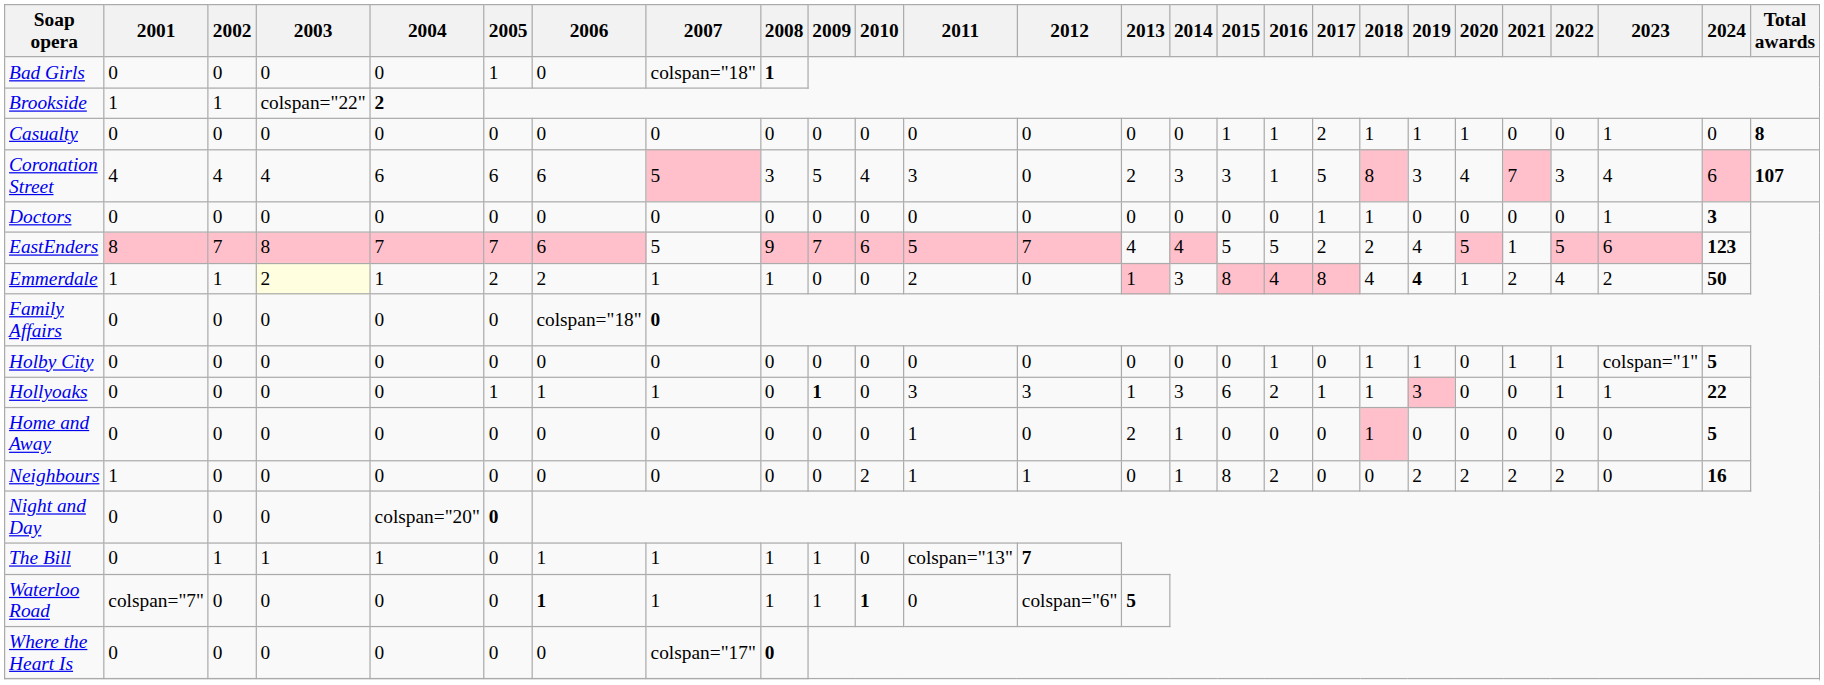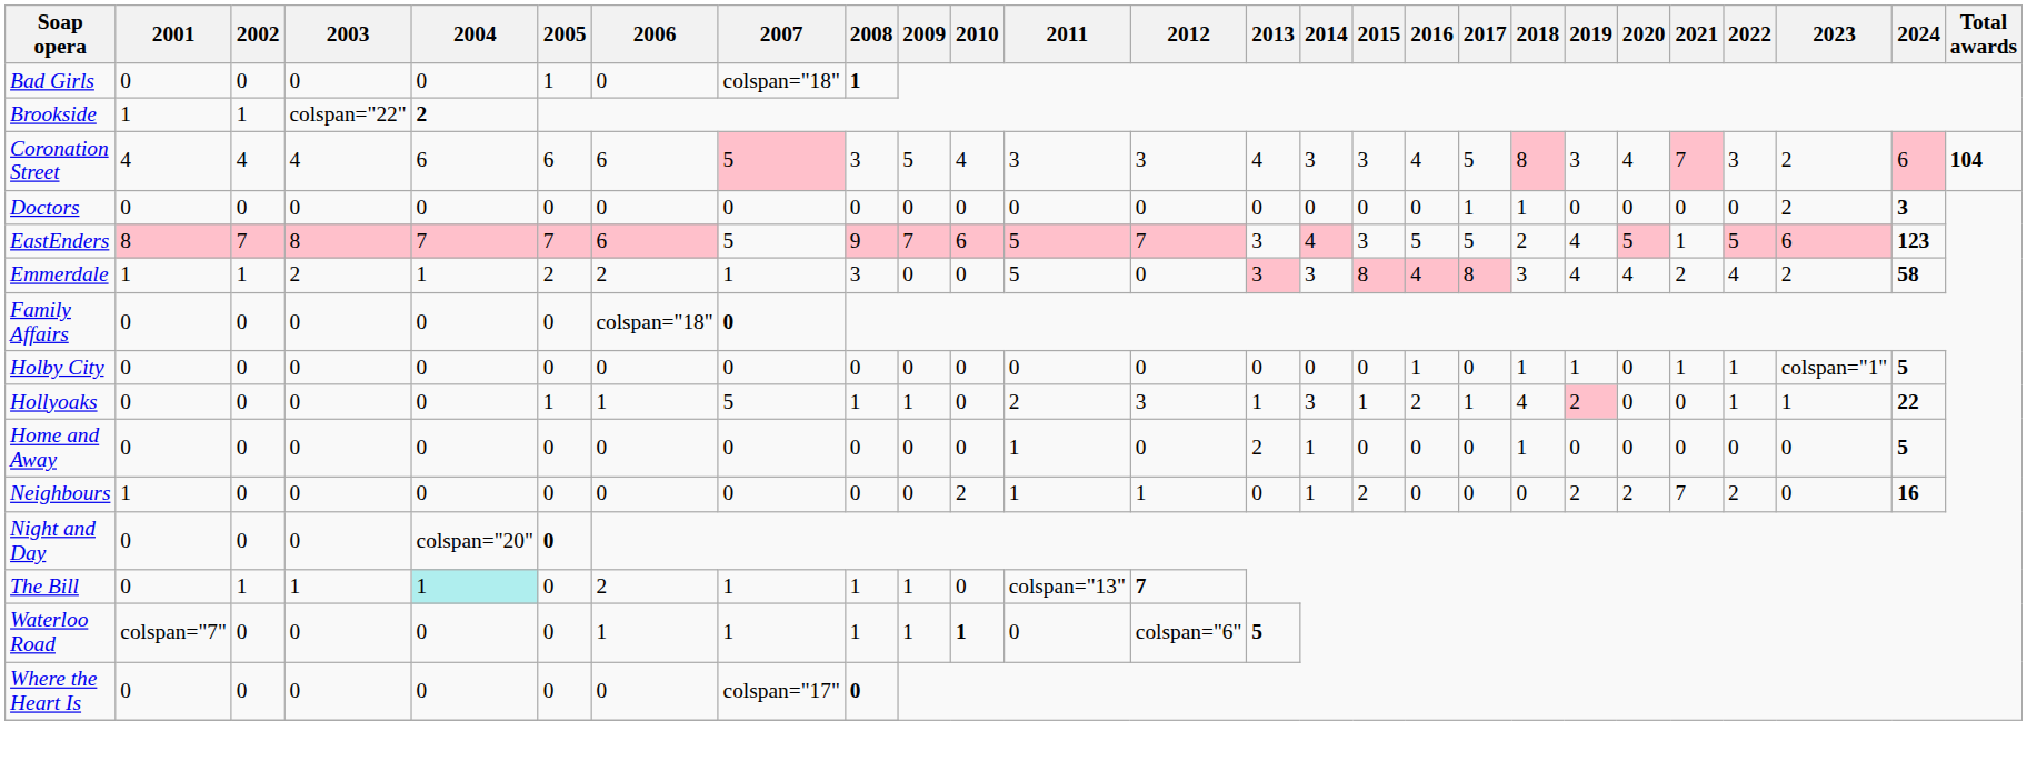- row: Casualty | 0 | 0 | 0 | 0 | 0 | 0 | 0 | 0 | 0 | 0 | 0 | 0 | 0 | 0 | 1 | 1 | 2 | 1 | 1 | 1 | 0 | 0 | 1 | 0 | 8
Coronation Street | 2012: 0 -> 3
Coronation Street | 2013: 2 -> 4
Coronation Street | 2016: 1 -> 4
Coronation Street | 2023: 4 -> 2
Coronation Street | Total awards: 107 -> 104
Doctors | 2023: 1 -> 2
EastEnders | 2013: 4 -> 3
EastEnders | 2015: 5 -> 3
EastEnders | 2017: 2 -> 5
Emmerdale | 2003: lightyellow background -> no background
Emmerdale | 2008: 1 -> 3
Emmerdale | 2011: 2 -> 5
Emmerdale | 2013: 1 -> 3
Emmerdale | 2018: 4 -> 3
Emmerdale | 2019: bold -> normal
Emmerdale | 2020: 1 -> 4
Emmerdale | 2024: 50 -> 58
Hollyoaks | 2007: 1 -> 5
Hollyoaks | 2008: 0 -> 1
Hollyoaks | 2009: bold -> normal
Hollyoaks | 2011: 3 -> 2
Hollyoaks | 2015: 6 -> 1
Hollyoaks | 2018: 1 -> 4
Hollyoaks | 2019: 3 -> 2
Home and Away | 2018: pink background -> no background
Neighbours | 2015: 8 -> 2
Neighbours | 2016: 2 -> 0
Neighbours | 2021: 2 -> 7
The Bill | 2004: no background -> paleturquoise background
The Bill | 2006: 1 -> 2
Waterloo Road | 2006: bold -> normal
